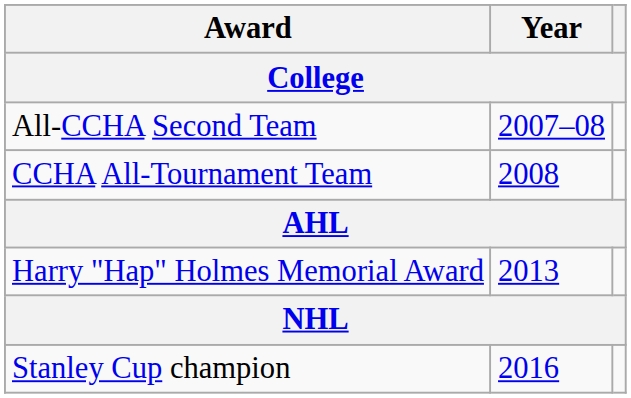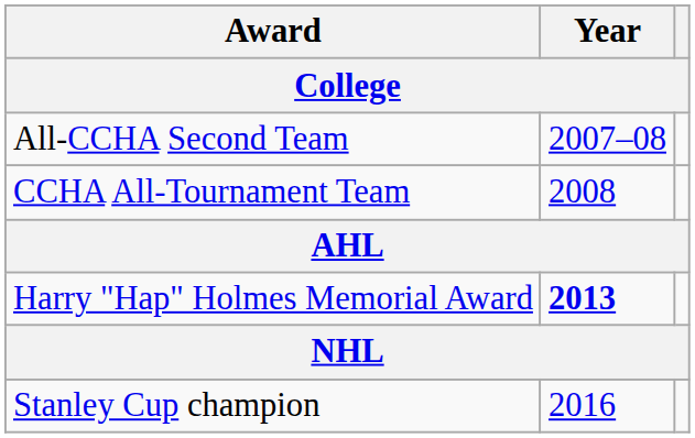Harry "Hap" Holmes Memorial Award | Year: normal -> bold
